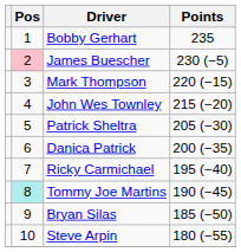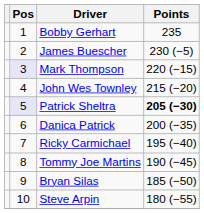James Buescher | Pos: pink background -> no background
Mark Thompson | Pos: no background -> lavender background
Patrick Sheltra | Pos: no background -> lavender background
Patrick Sheltra | Points: normal -> bold
Tommy Joe Martins | Pos: paleturquoise background -> no background
